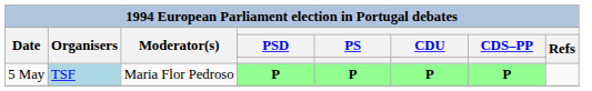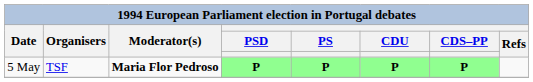5 May | column 2: lightblue background -> no background
5 May | column 3: normal -> bold
